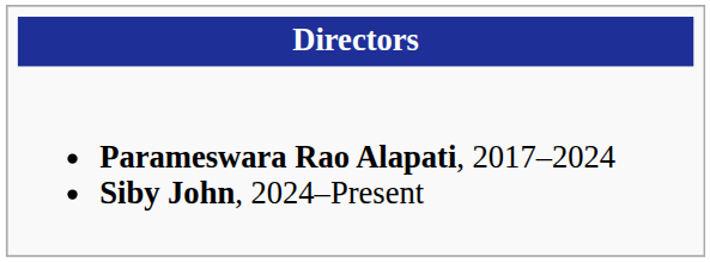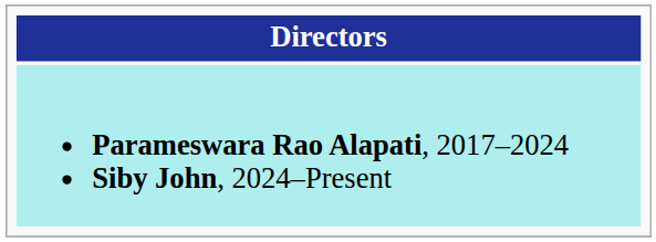row 2 | column 1: no background -> paleturquoise background
